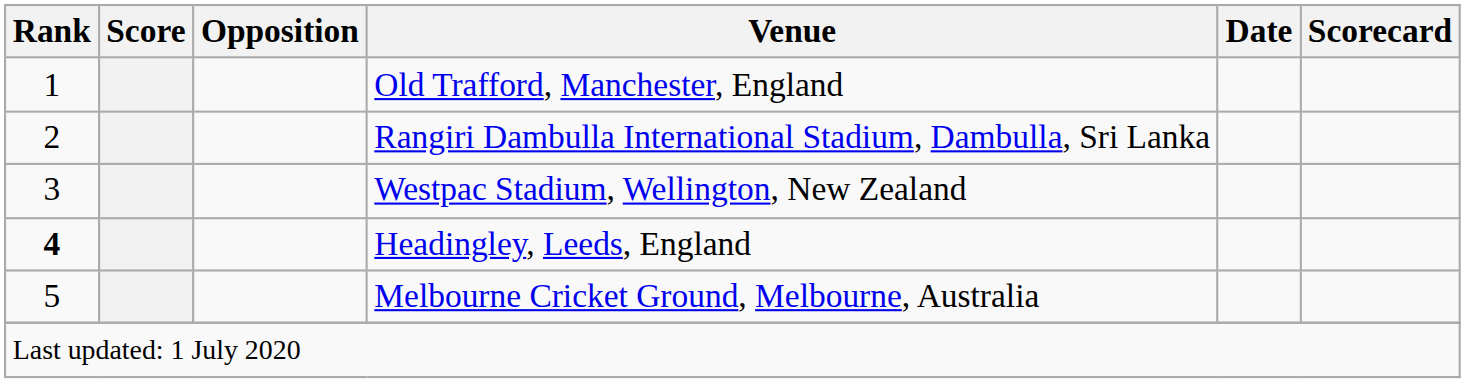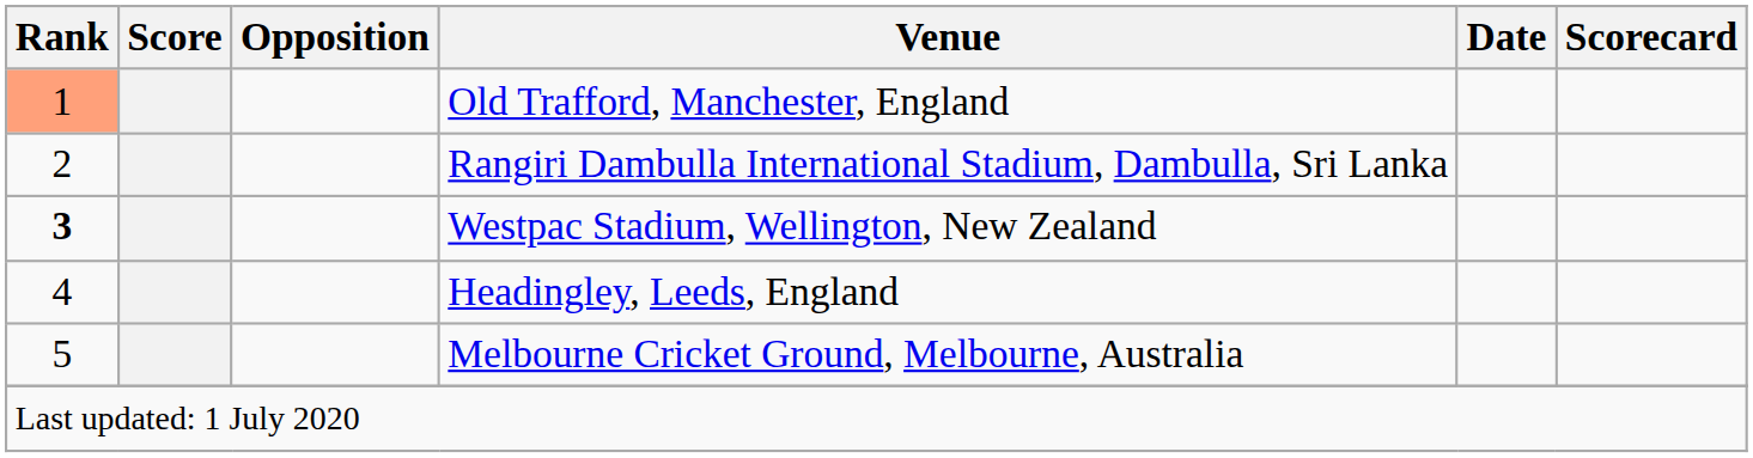Old Trafford, Manchester, England | Rank: no background -> lightsalmon background
Westpac Stadium, Wellington, New Zealand | Rank: normal -> bold
Headingley, Leeds, England | Rank: bold -> normal
